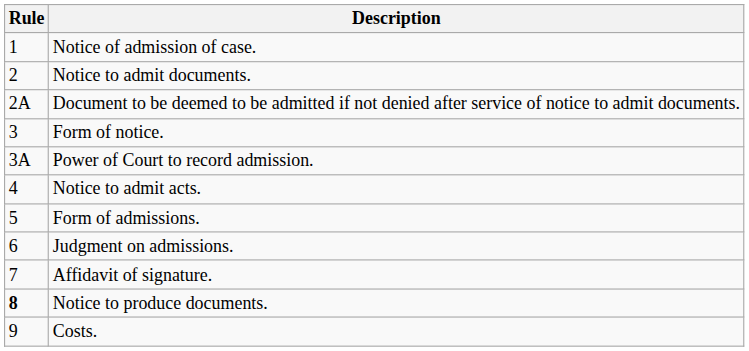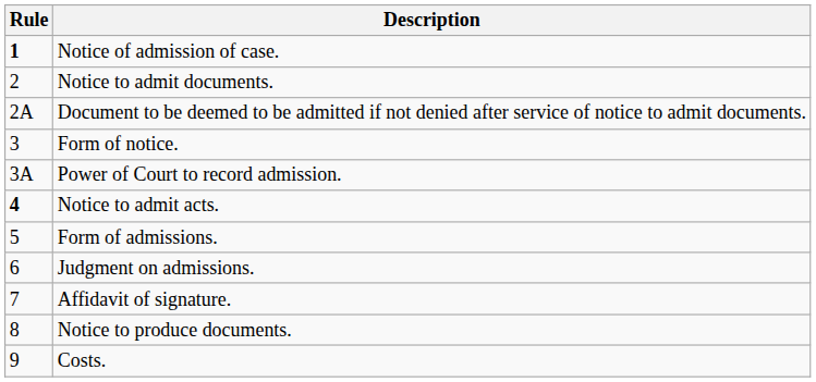Notice of admission of case. | Rule: normal -> bold
Notice to admit acts. | Rule: normal -> bold
Notice to produce documents. | Rule: bold -> normal
